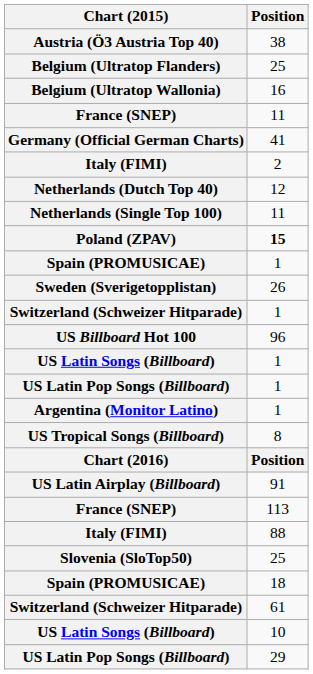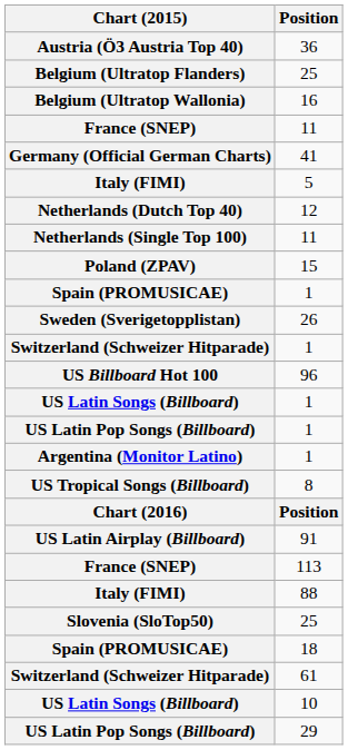row 2 | Position: 38 -> 36
row 7 | Position: 2 -> 5
row 10 | Position: bold -> normal
